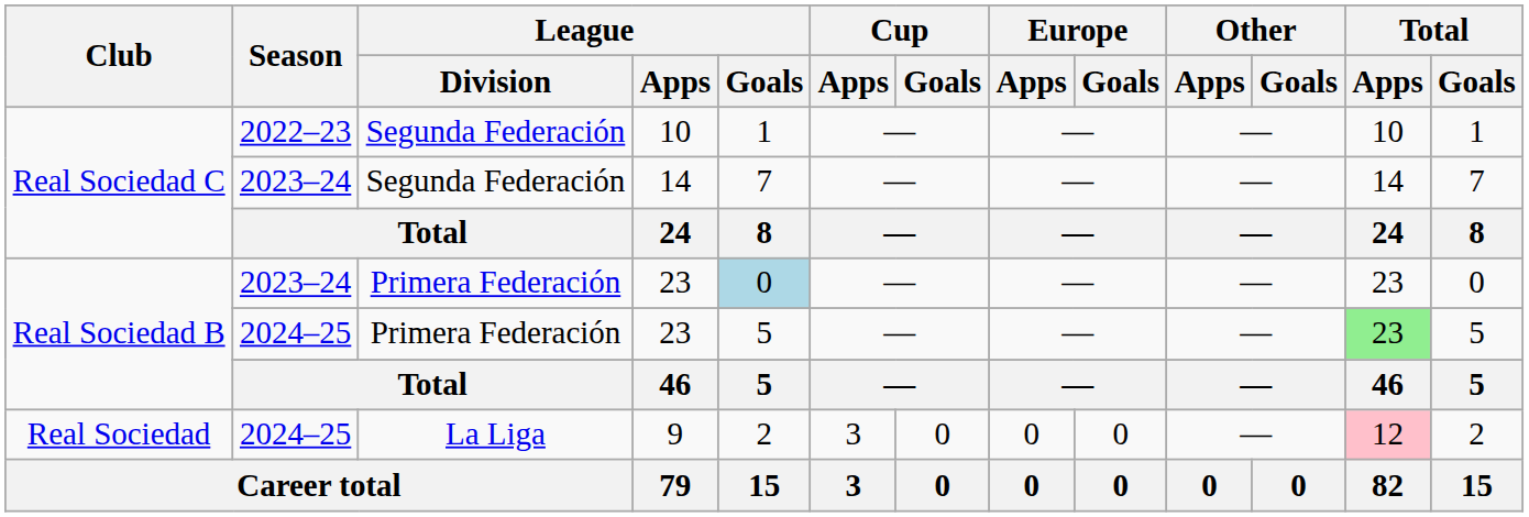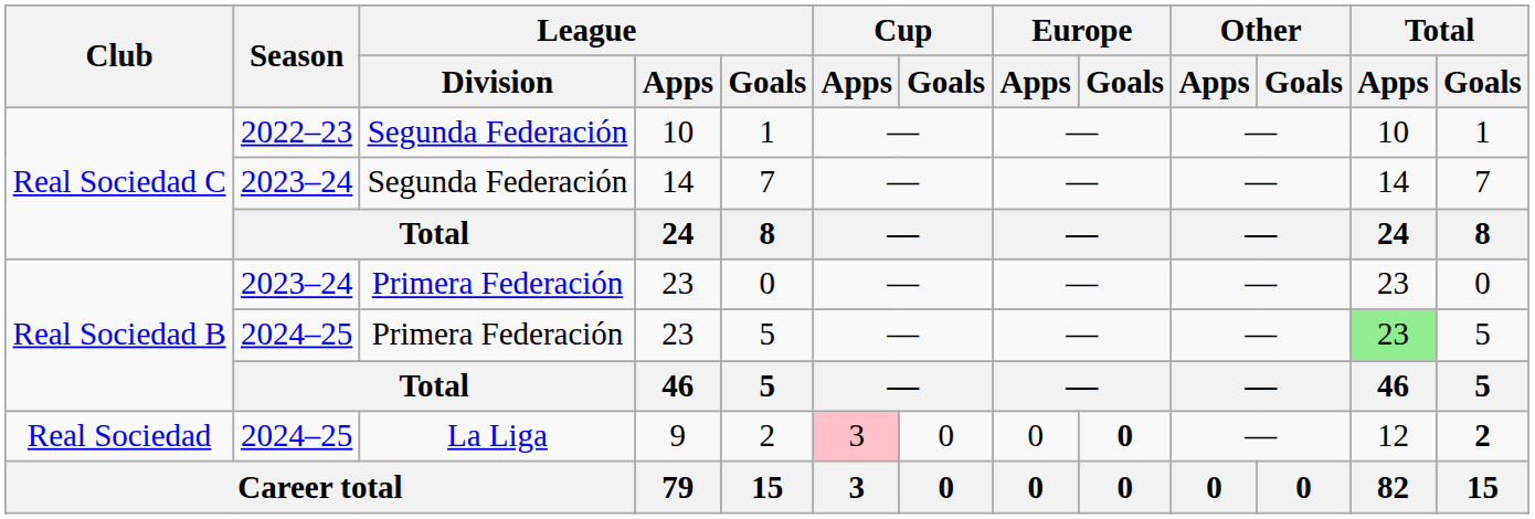2023–24 / 23 | League / Goals: lightblue background -> no background
9 | Cup / Apps: no background -> pink background
9 | Europe / Goals: normal -> bold
9 | Total / Apps: pink background -> no background
9 | Total / Goals: normal -> bold
